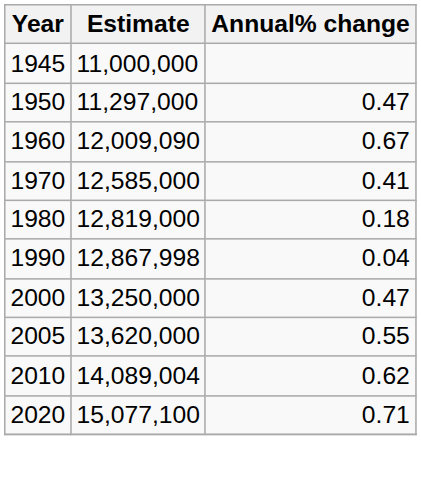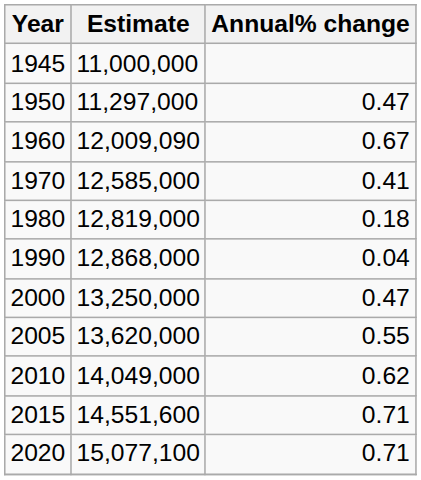1990 | Estimate: 12,867,998 -> 12,868,000
2010 | Estimate: 14,089,004 -> 14,049,000
+ row: 2015 | 14,551,600 | 0.71
